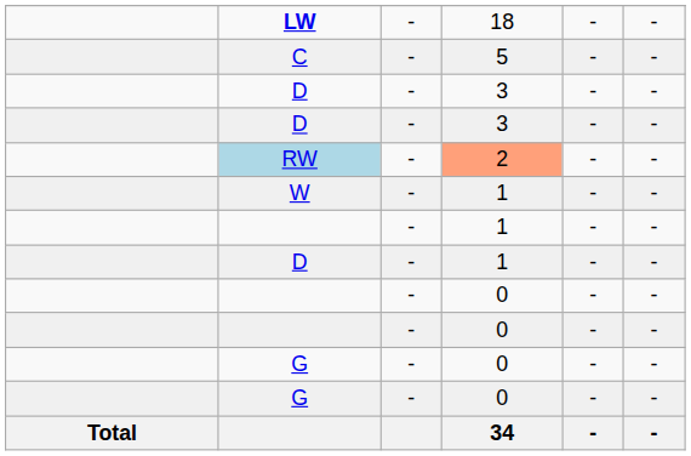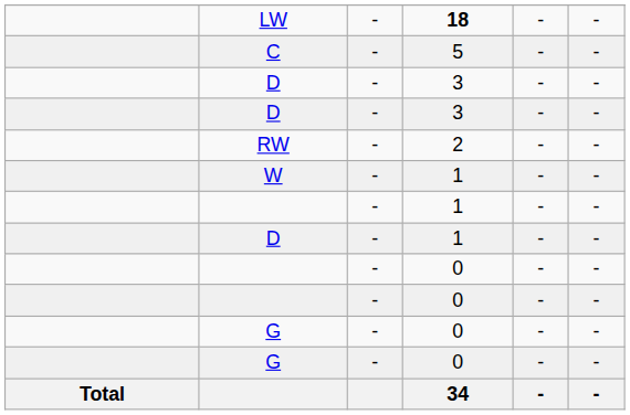LW | column 2: bold -> normal
LW | column 4: normal -> bold
RW | column 2: lightblue background -> no background
RW | column 4: lightsalmon background -> no background
